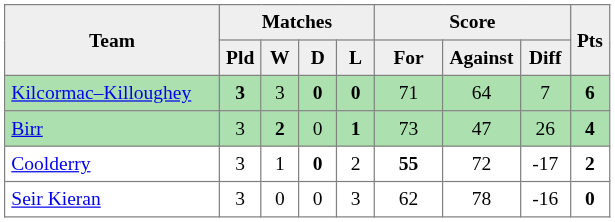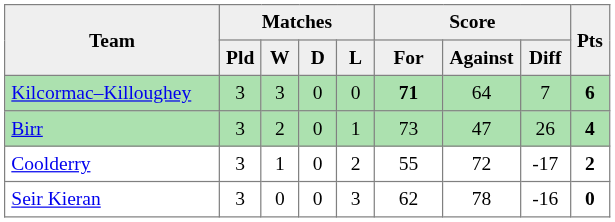Kilcormac–Killoughey | Matches / Pld: bold -> normal
Kilcormac–Killoughey | Matches / D: bold -> normal
Kilcormac–Killoughey | Matches / L: bold -> normal
Kilcormac–Killoughey | Score / For: normal -> bold
Birr | Matches / W: bold -> normal
Birr | Matches / L: bold -> normal
Coolderry | Matches / D: bold -> normal
Coolderry | Score / For: bold -> normal
